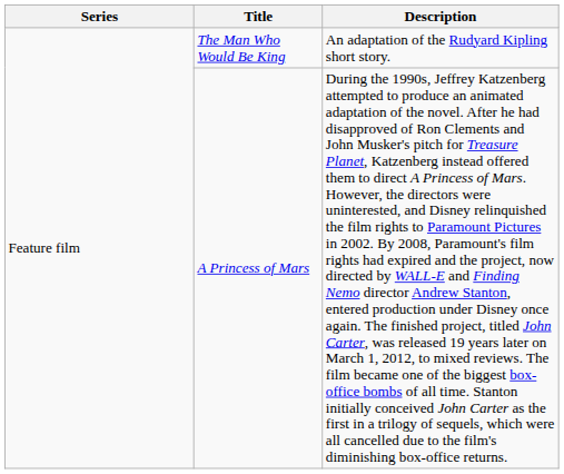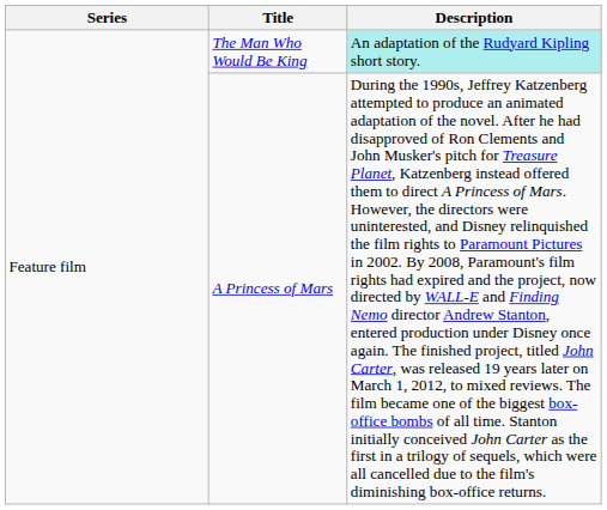The Man Who Would Be King | Description: no background -> paleturquoise background
